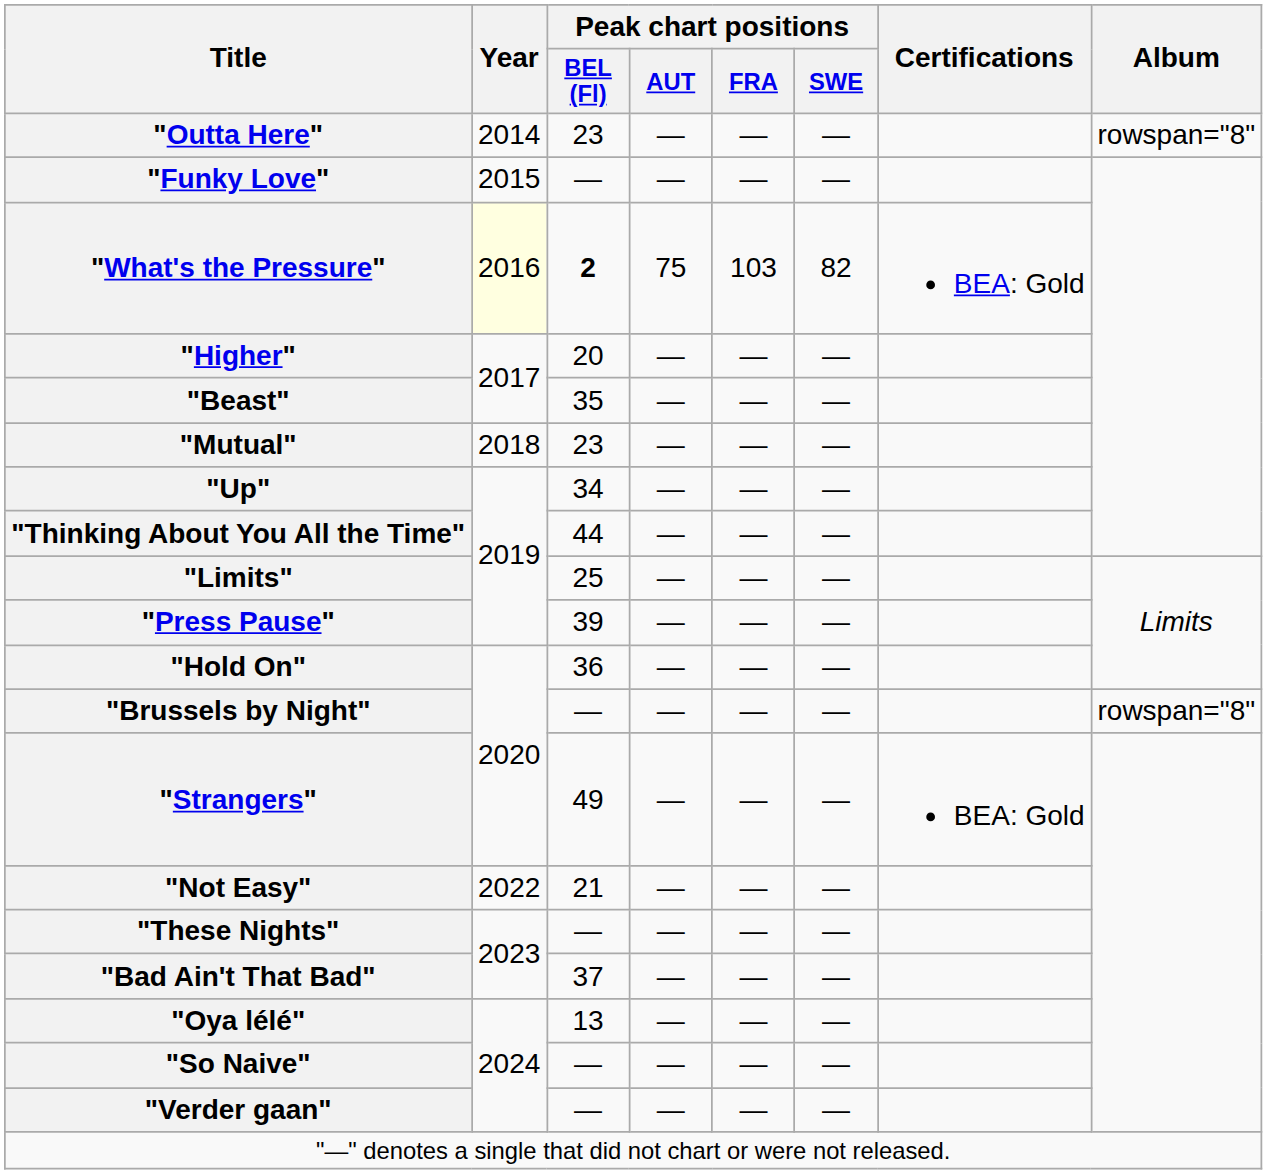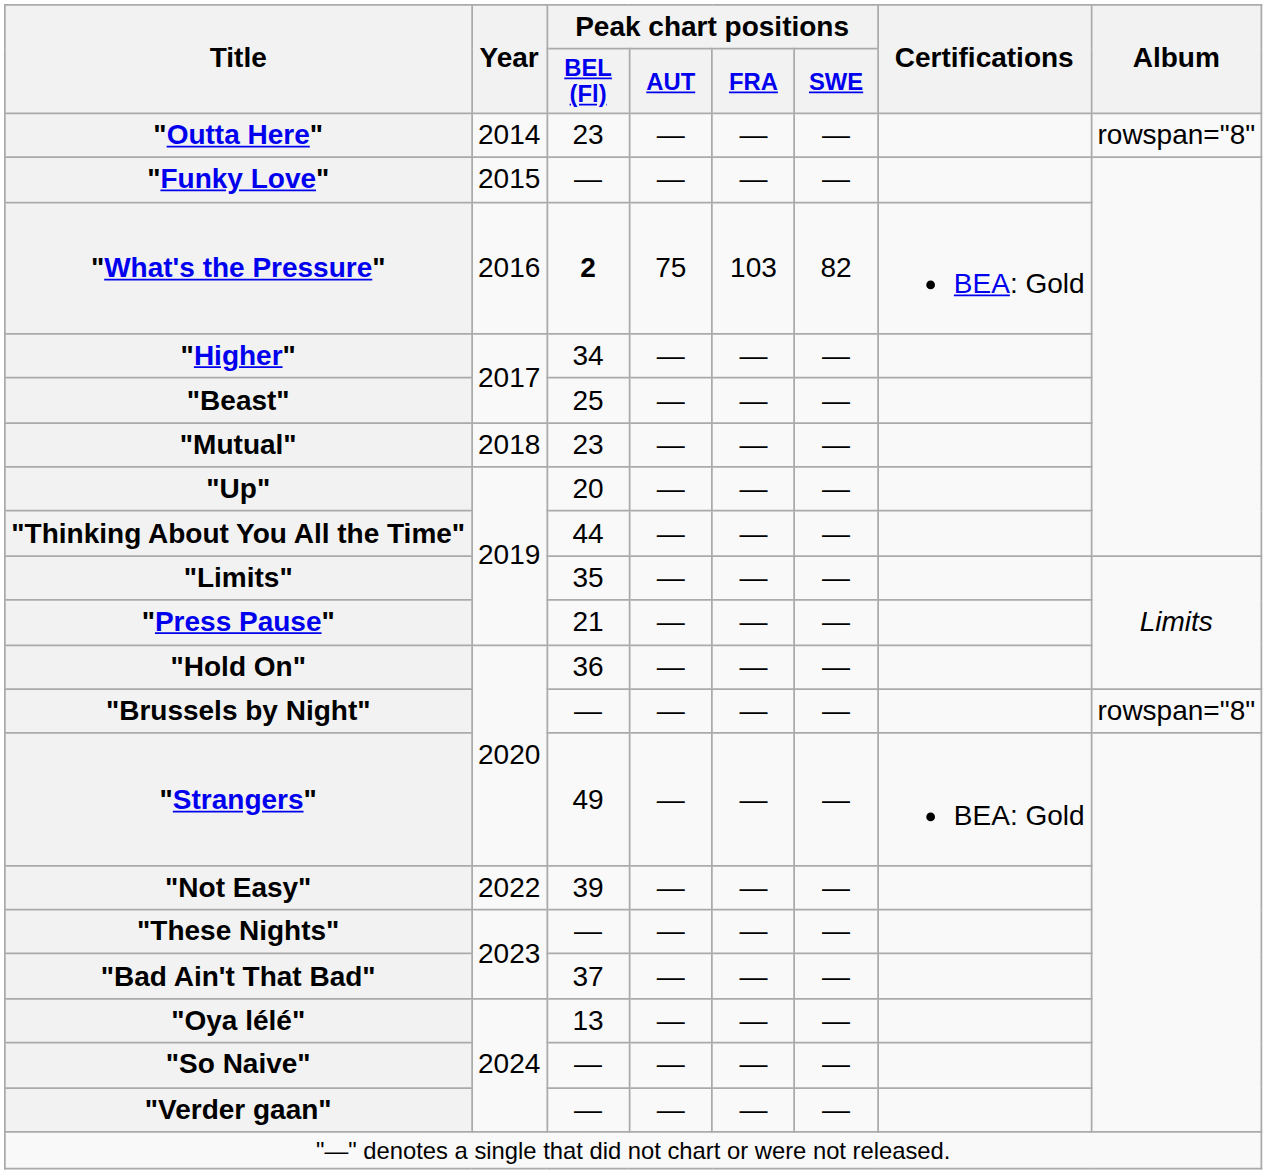"What's the Pressure" | Year: lightyellow background -> no background
"Higher" | Peak chart positions / BEL (Fl): 20 -> 34
"Beast" | Peak chart positions / BEL (Fl): 35 -> 25
"Up" | Peak chart positions / BEL (Fl): 34 -> 20
"Limits" | Peak chart positions / BEL (Fl): 25 -> 35
"Press Pause" | Peak chart positions / BEL (Fl): 39 -> 21
"Not Easy" | Peak chart positions / BEL (Fl): 21 -> 39
